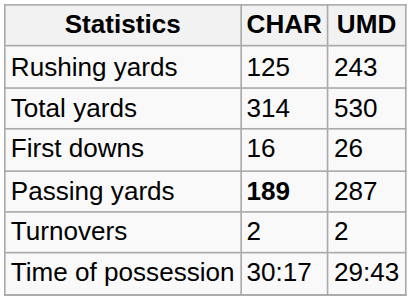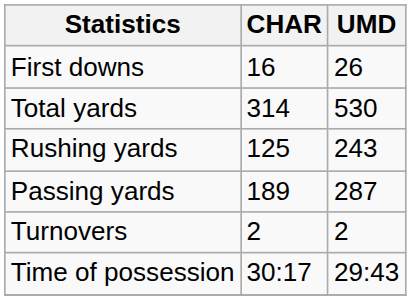rows swapped: First downs <-> Rushing yards
Passing yards | CHAR: bold -> normal
